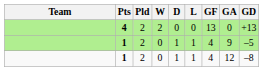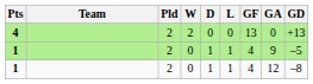columns swapped: Team <-> Pts
